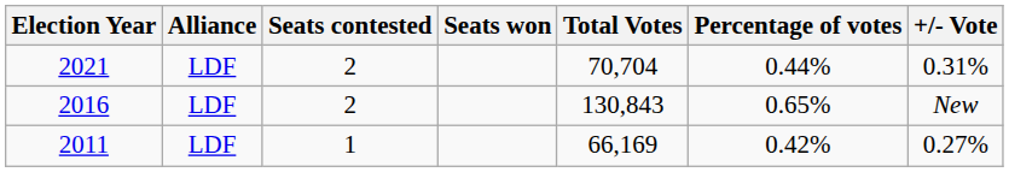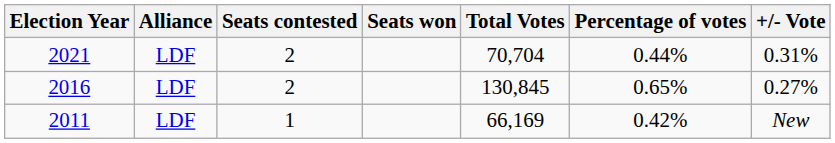2016 | Total Votes: 130,843 -> 130,845
2016 | +/- Vote: New -> 0.27%
2011 | +/- Vote: 0.27% -> New
